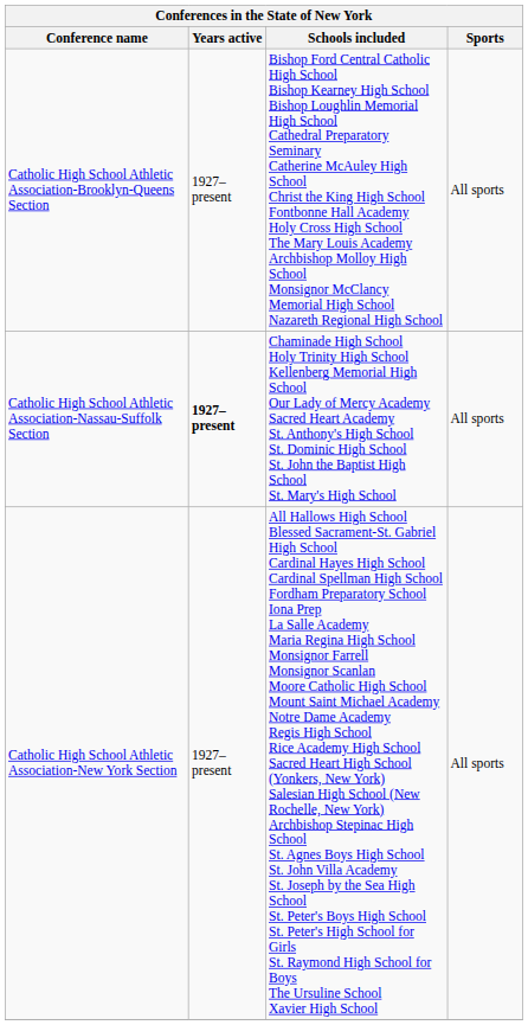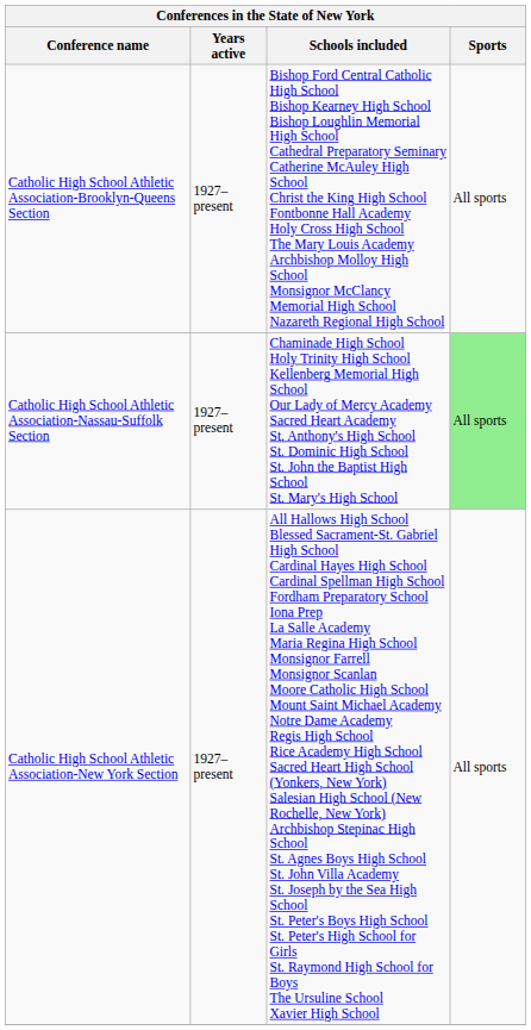row 4 | Years active: bold -> normal
row 4 | Sports: no background -> lightgreen background
